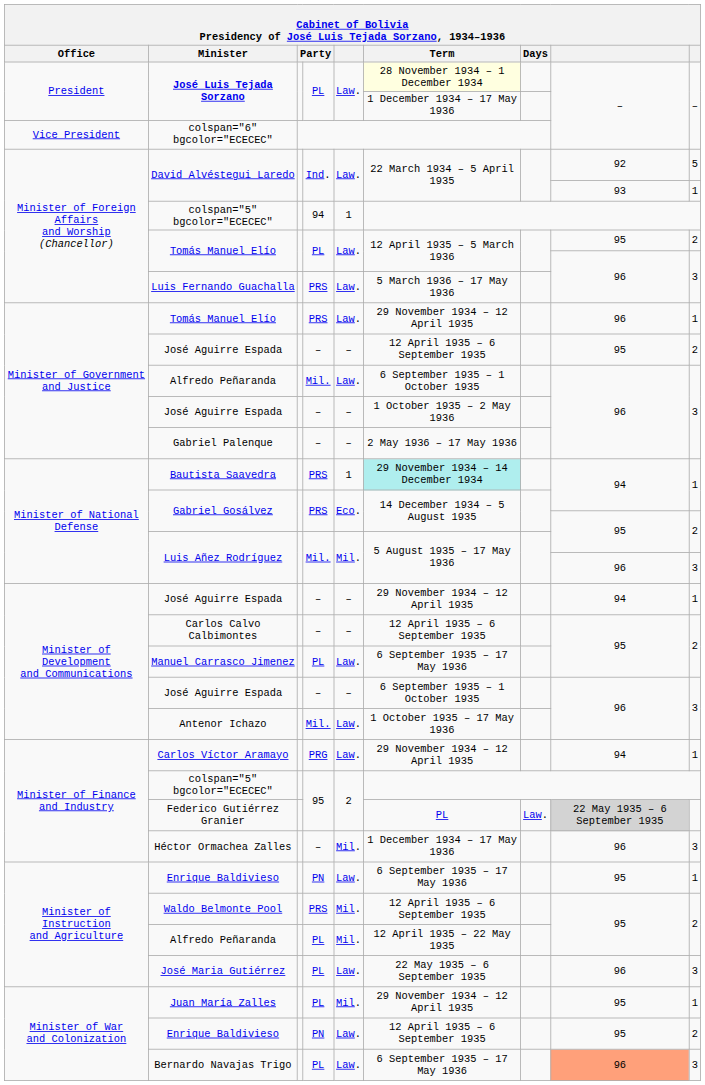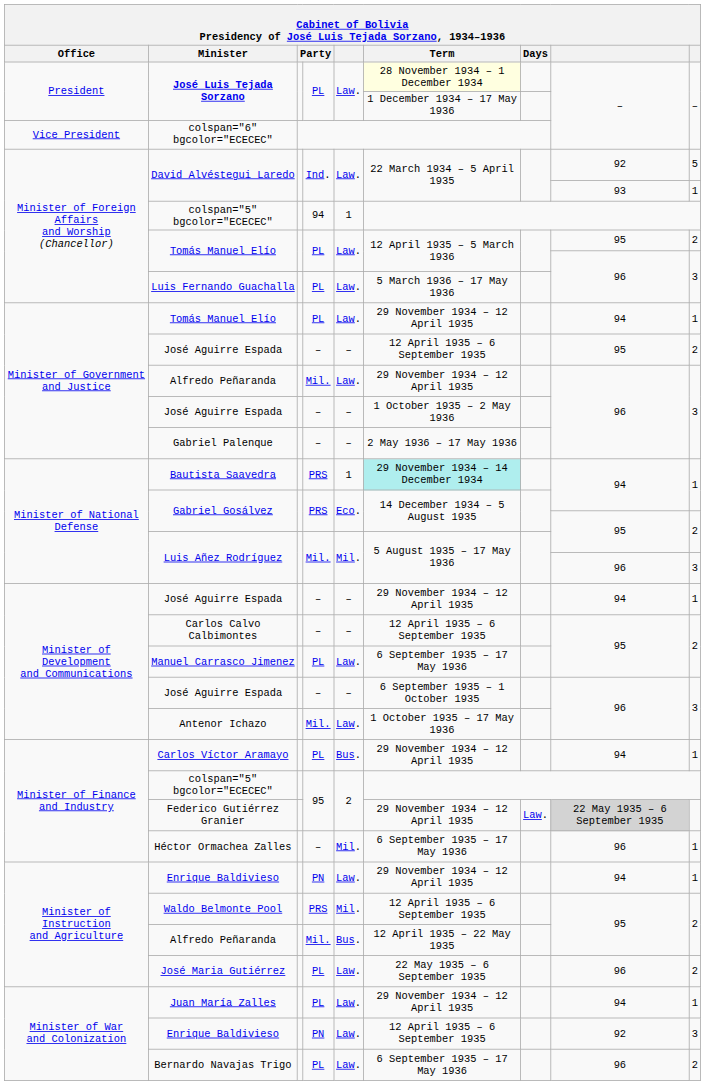Luis Fernando Guachalla | column 4: PRS -> PL
Minister of Government and Justice / Tomás Manuel Elío | column 4: PRS -> PL
Minister of Government and Justice / Tomás Manuel Elío | column 8: 96 -> 94
Minister of Government and Justice / Alfredo Peñaranda | Term: 6 September 1935 – 1 October 1935 -> 29 November 1934 – 12 April 1935
Carlos Víctor Aramayo | column 4: PRG -> PL
Carlos Víctor Aramayo | column 5: Law. -> Bus.
Federico Gutiérrez Granier | Term: PL -> 29 November 1934 – 12 April 1935
Héctor Ormachea Zalles | Term: 1 December 1934 – 17 May 1936 -> 6 September 1935 – 17 May 1936
Héctor Ormachea Zalles | column 9: 3 -> 1
Minister of Instruction and Agriculture / Enrique Baldivieso | Term: 6 September 1935 – 17 May 1936 -> 29 November 1934 – 12 April 1935
Minister of Instruction and Agriculture / Enrique Baldivieso | column 8: 95 -> 94
Minister of Instruction and Agriculture / Alfredo Peñaranda | column 4: PL -> Mil.
Minister of Instruction and Agriculture / Alfredo Peñaranda | column 5: Mil. -> Bus.
José Maria Gutiérrez | column 9: 3 -> 2
Juan María Zalles | column 5: Mil. -> Law.
Juan María Zalles | column 8: 95 -> 94
Minister of War and Colonization / Enrique Baldivieso | column 8: 95 -> 92
Minister of War and Colonization / Enrique Baldivieso | column 9: 2 -> 3
Bernardo Navajas Trigo | column 8: lightsalmon background -> no background
Bernardo Navajas Trigo | column 9: 3 -> 2
